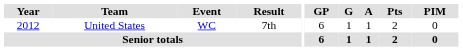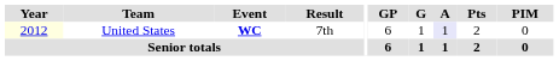United States | Year: no background -> lightyellow background
United States | Event: normal -> bold
United States | A: no background -> lavender background
